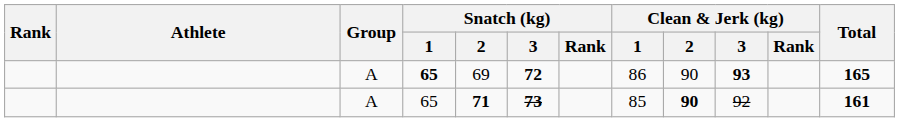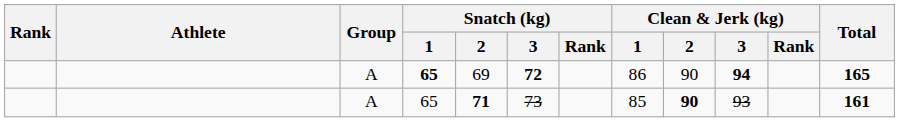row 3 | Clean & Jerk (kg) / 3: 93 -> 94
row 4 | Snatch (kg) / 3: bold -> normal
row 4 | Clean & Jerk (kg) / 3: 92 -> 93
